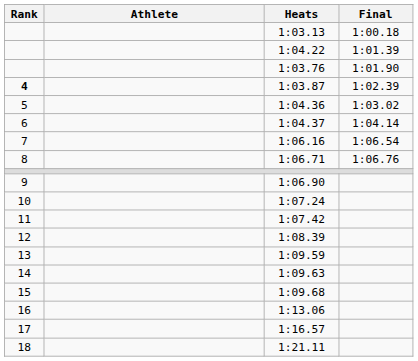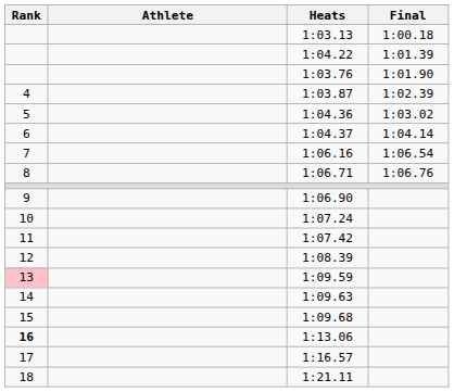1:03.87 | Rank: bold -> normal
1:09.59 | Rank: no background -> pink background
1:13.06 | Rank: normal -> bold
